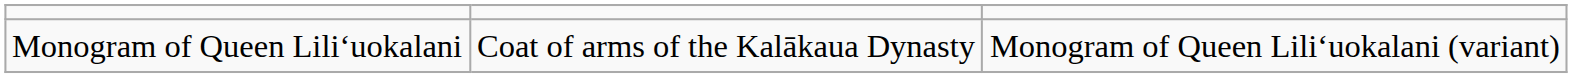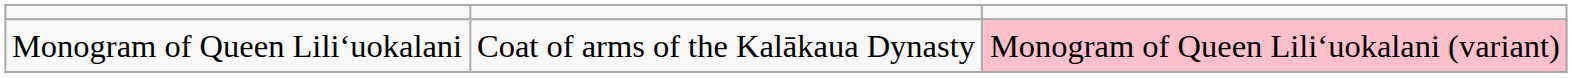Monogram of Queen Liliʻuokalani | column 3: no background -> pink background
